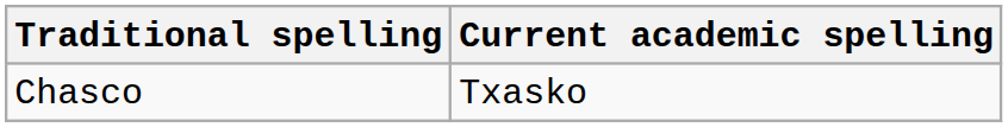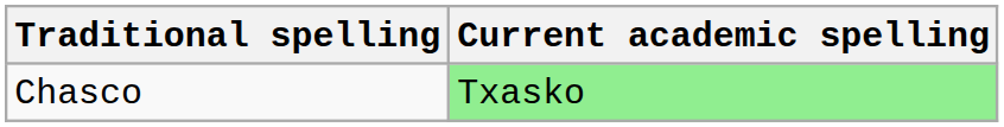Chasco | Current academic spelling: no background -> lightgreen background
